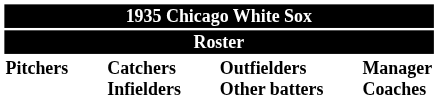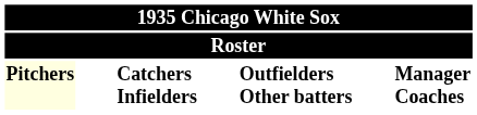Pitchers | column 1: no background -> lightyellow background
